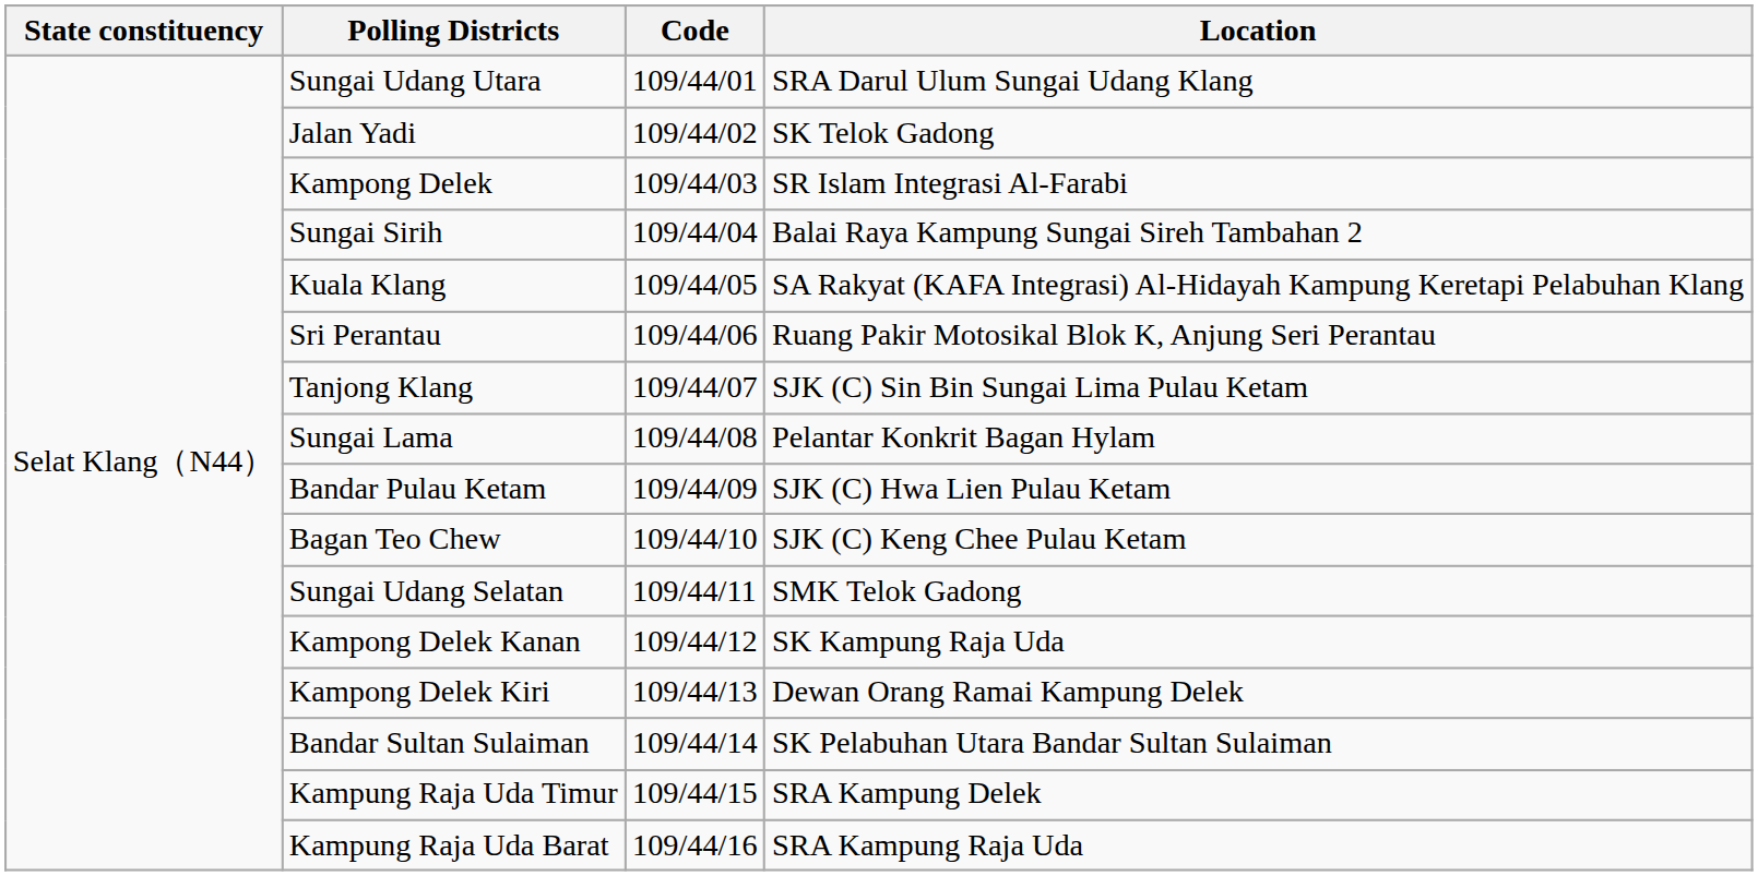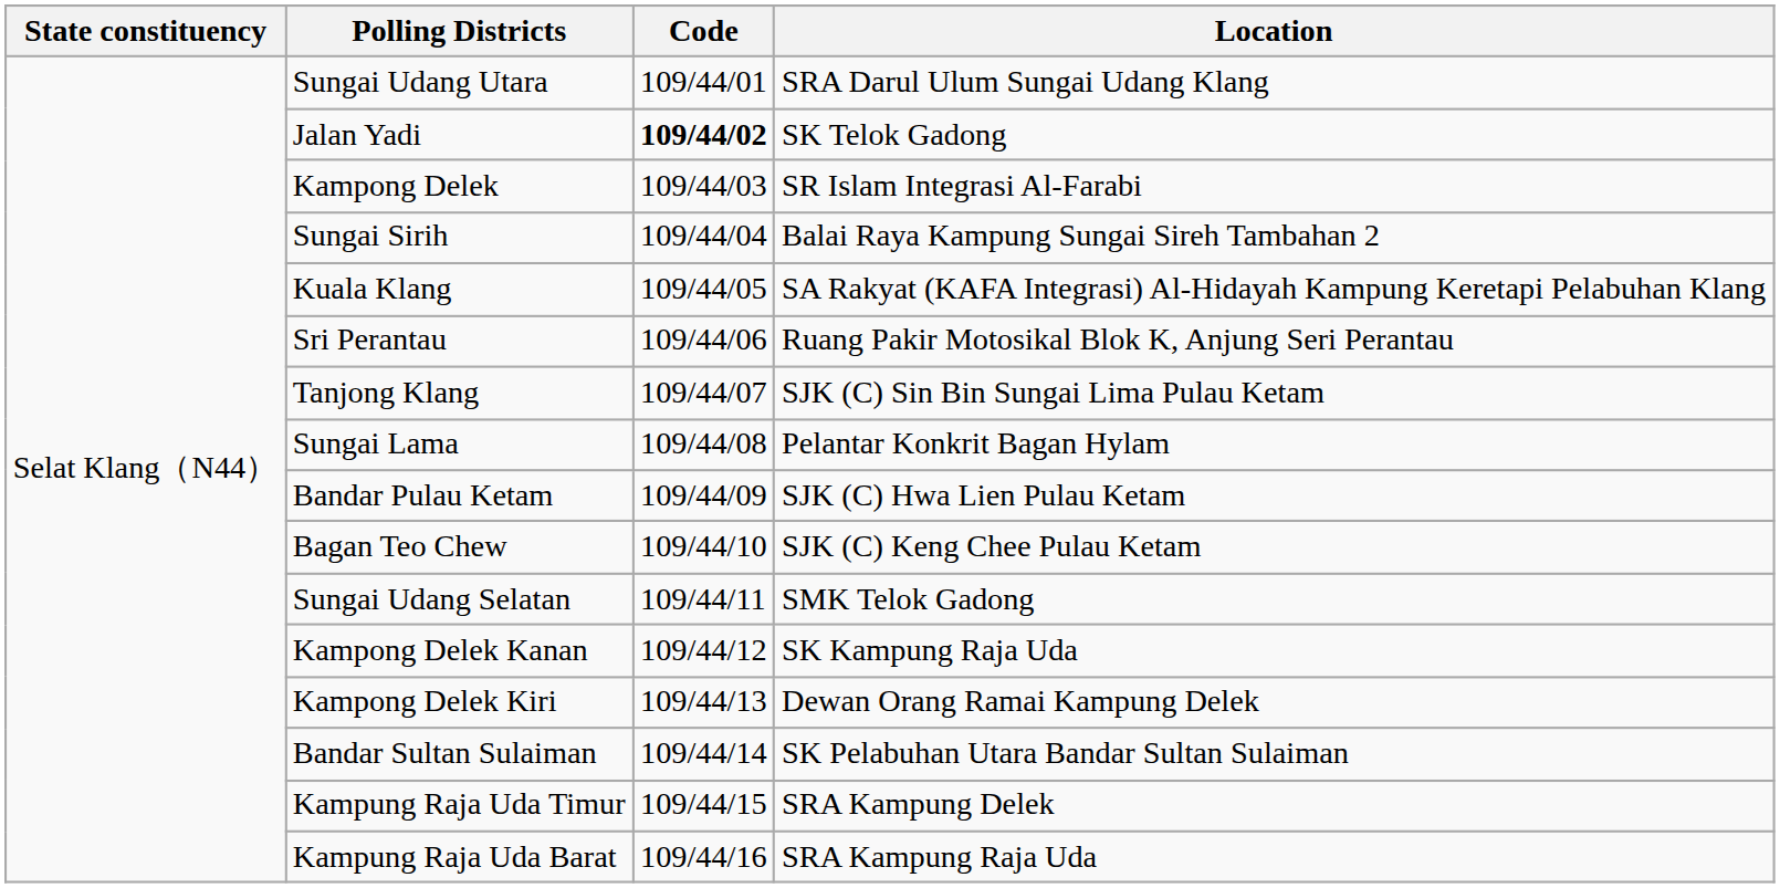Jalan Yadi | Code: normal -> bold
